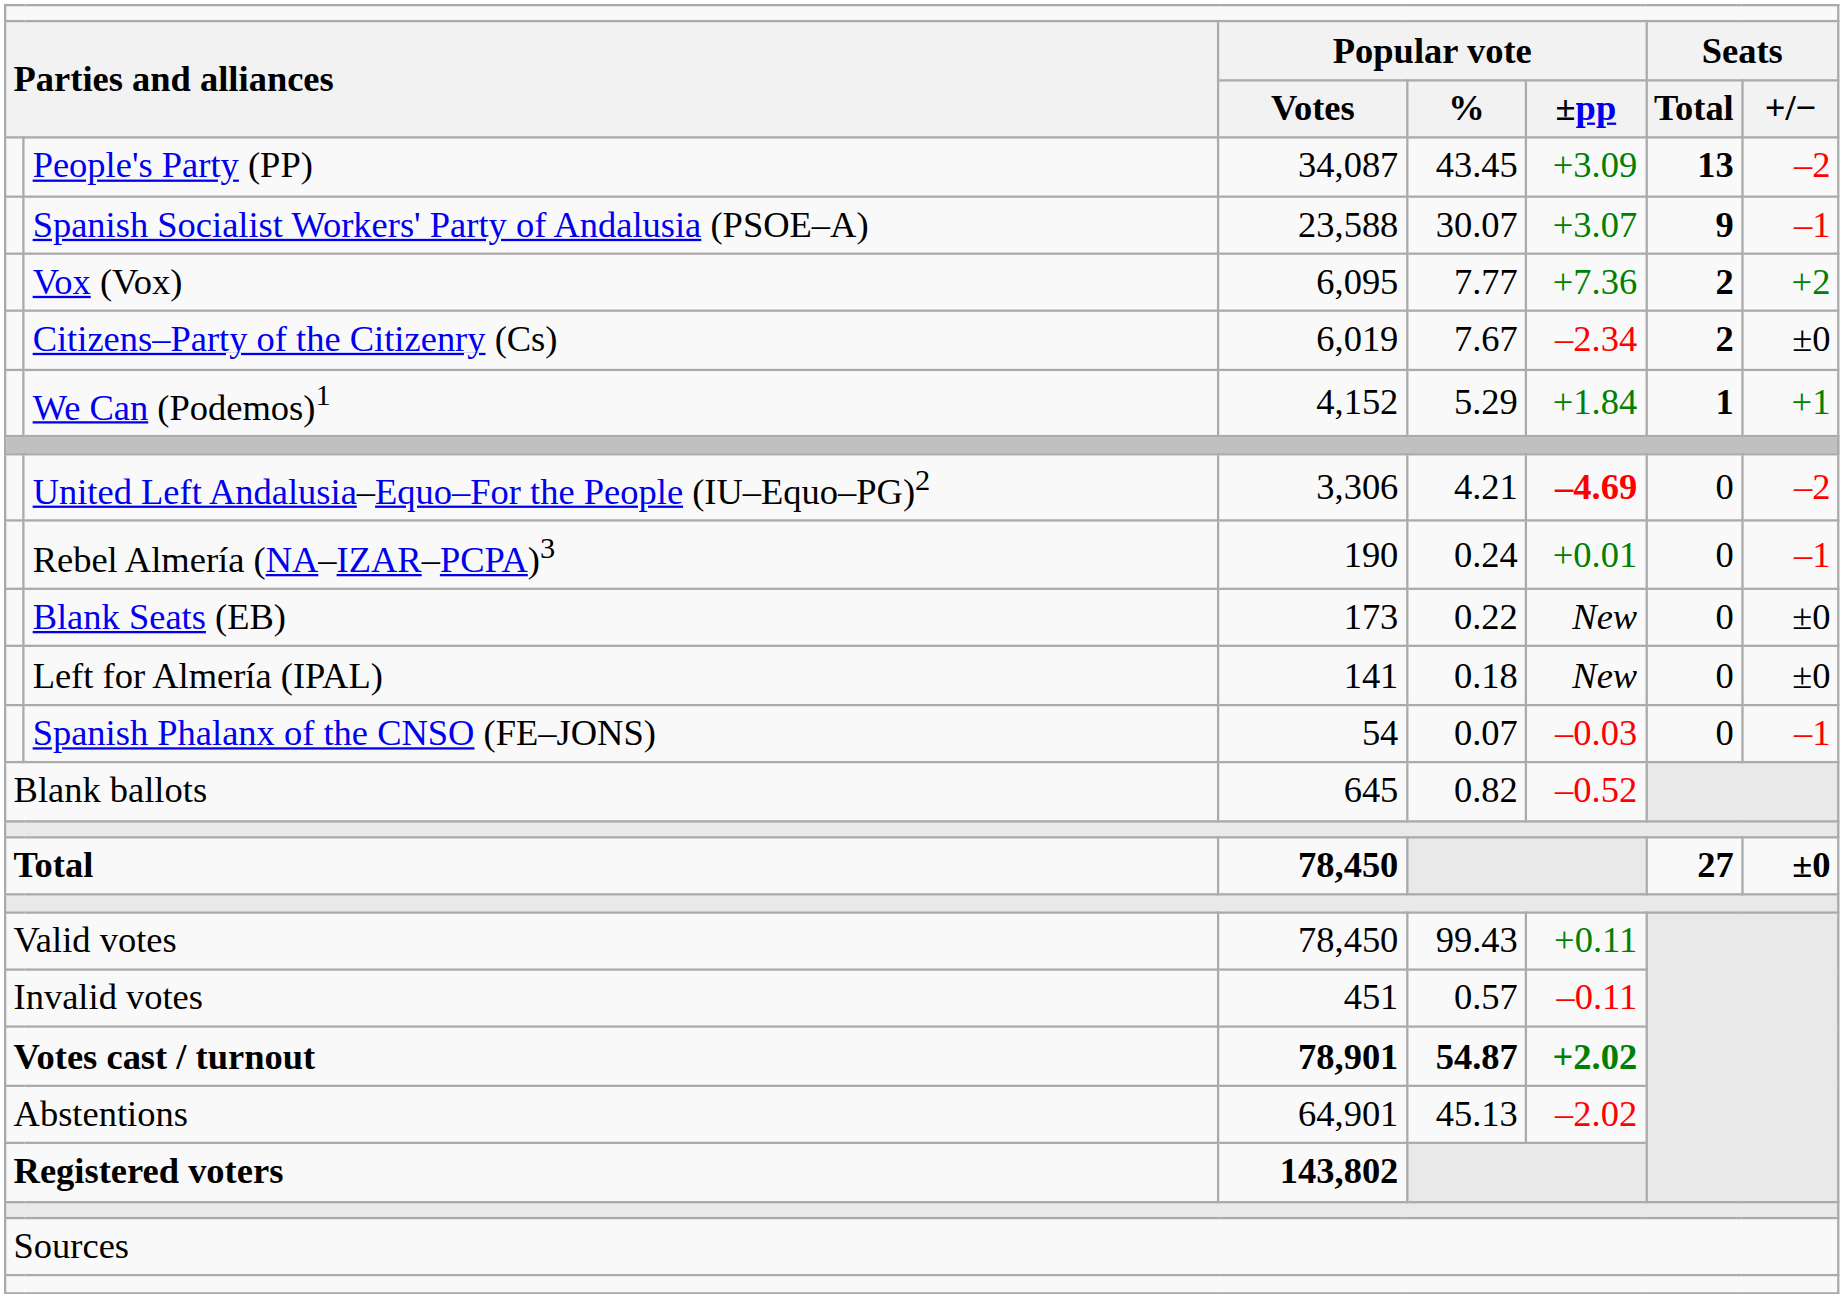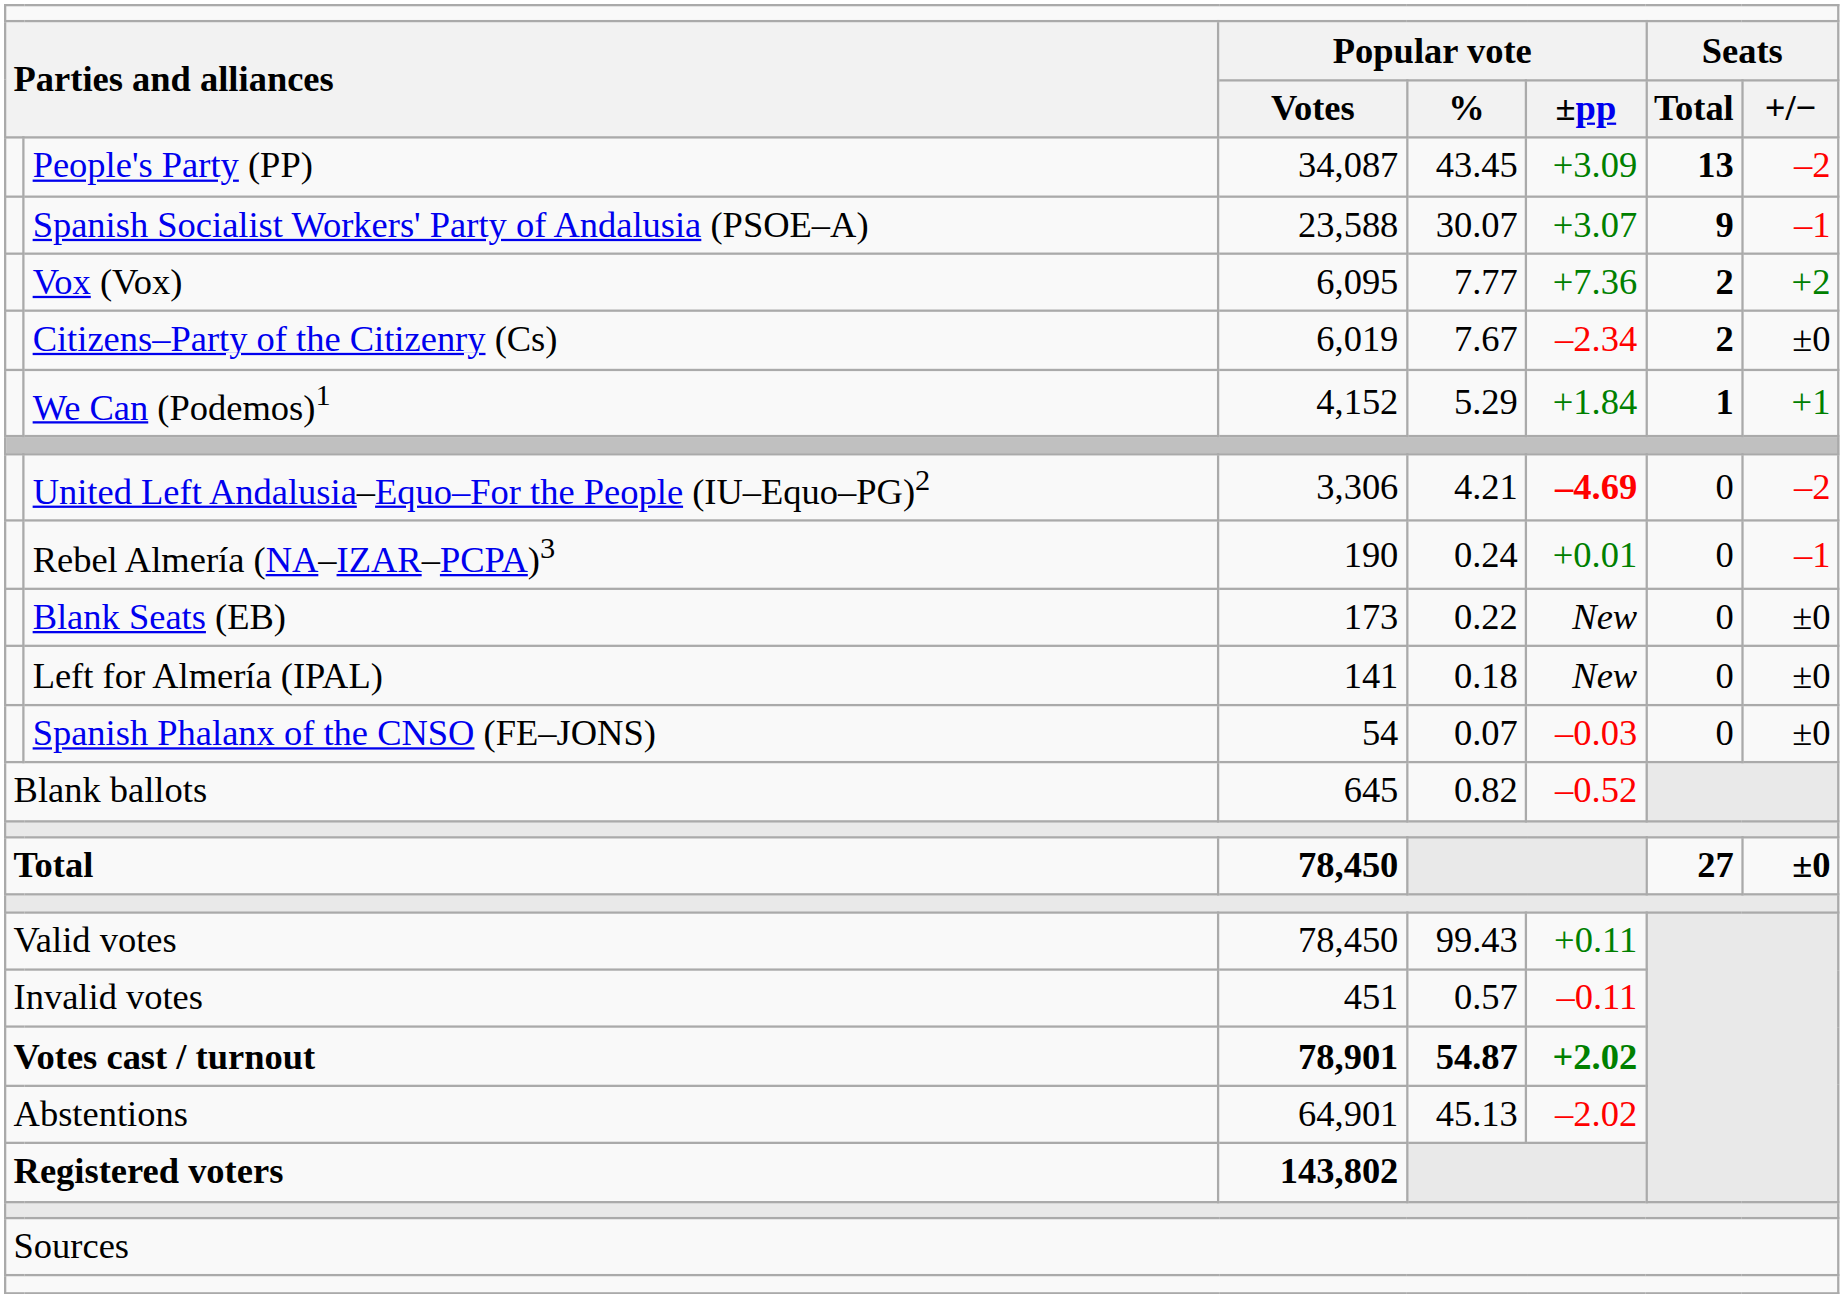Spanish Phalanx of the CNSO (FE–JONS) | column 7: –1 -> ±0
